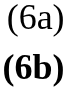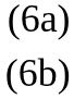row 2 | column 1: bold -> normal
